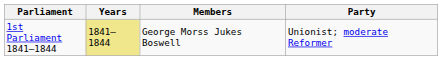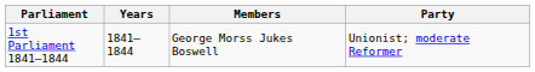1st Parliament 1841–1844 | Years: khaki background -> no background
